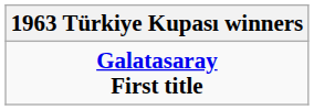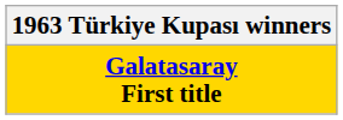row 2 | column 1: no background -> gold background
